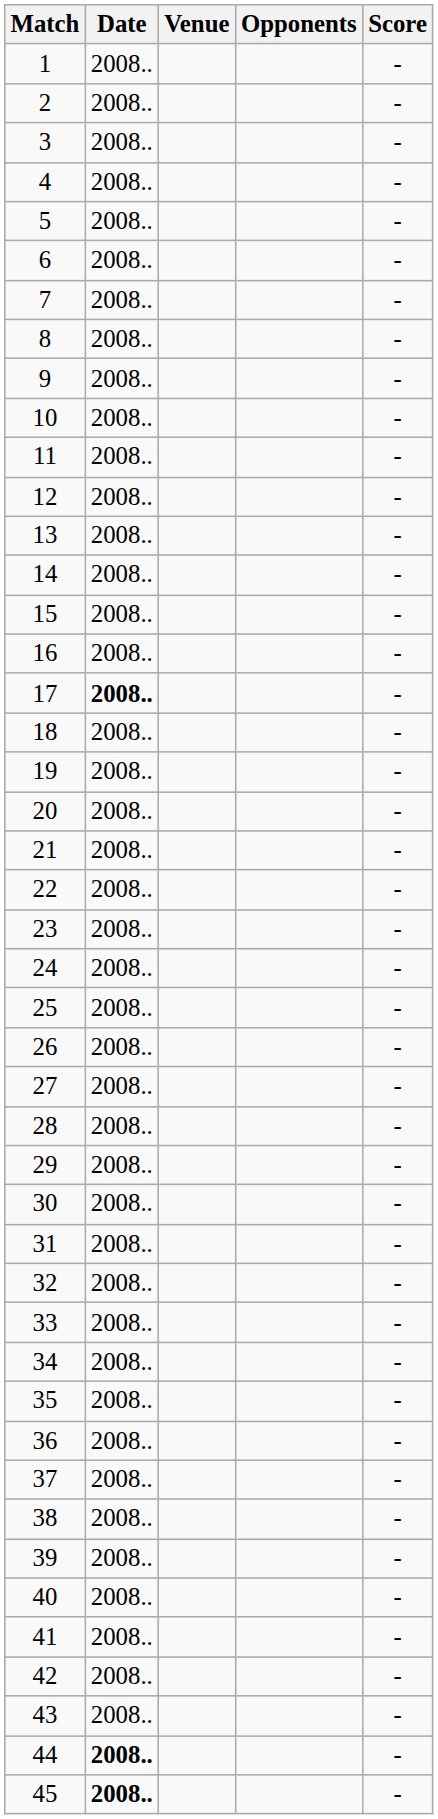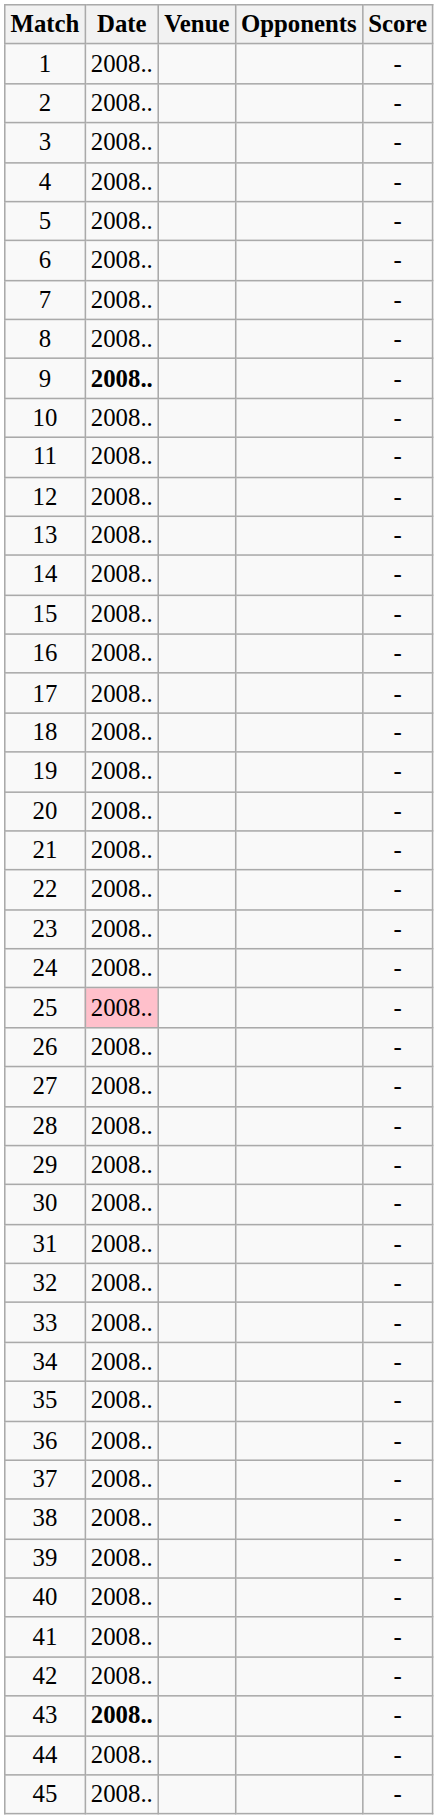9 | Date: normal -> bold
17 | Date: bold -> normal
25 | Date: no background -> pink background
43 | Date: normal -> bold
44 | Date: bold -> normal
45 | Date: bold -> normal
